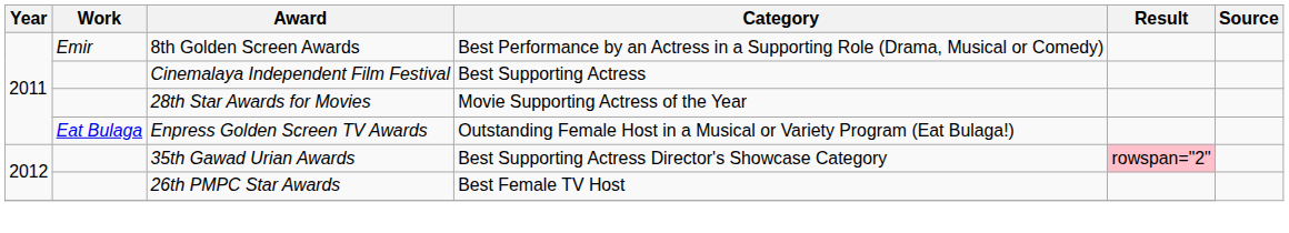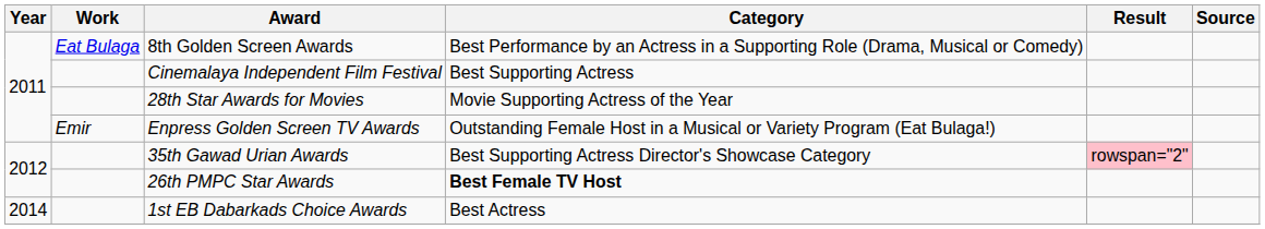8th Golden Screen Awards | Work: Emir -> Eat Bulaga
Enpress Golden Screen TV Awards | Work: Eat Bulaga -> Emir
26th PMPC Star Awards | Category: normal -> bold
+ row: 2014 | 1st EB Dabarkads Choice Awards | Best Actress
